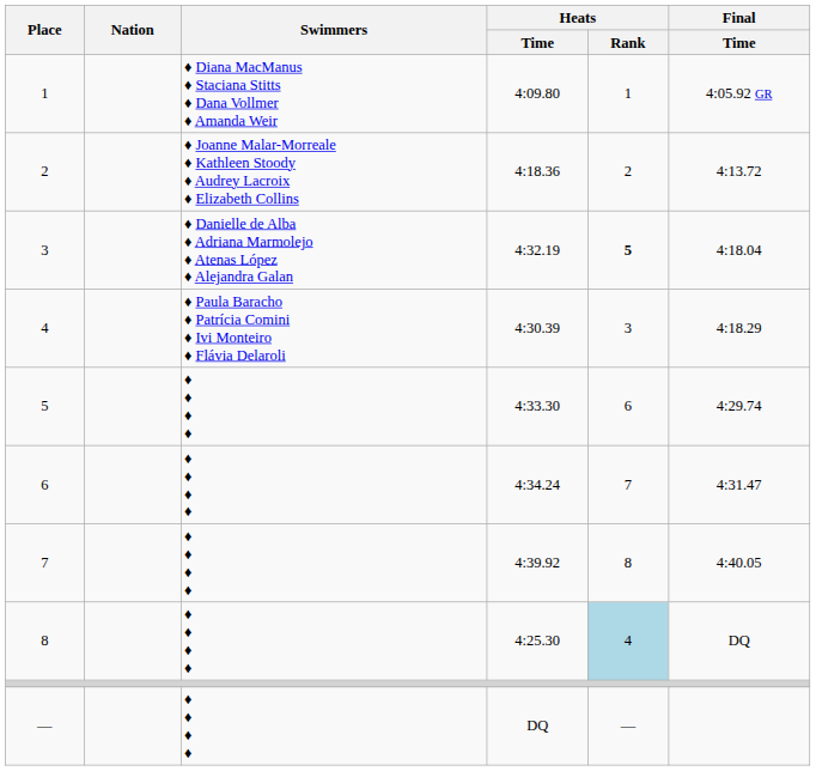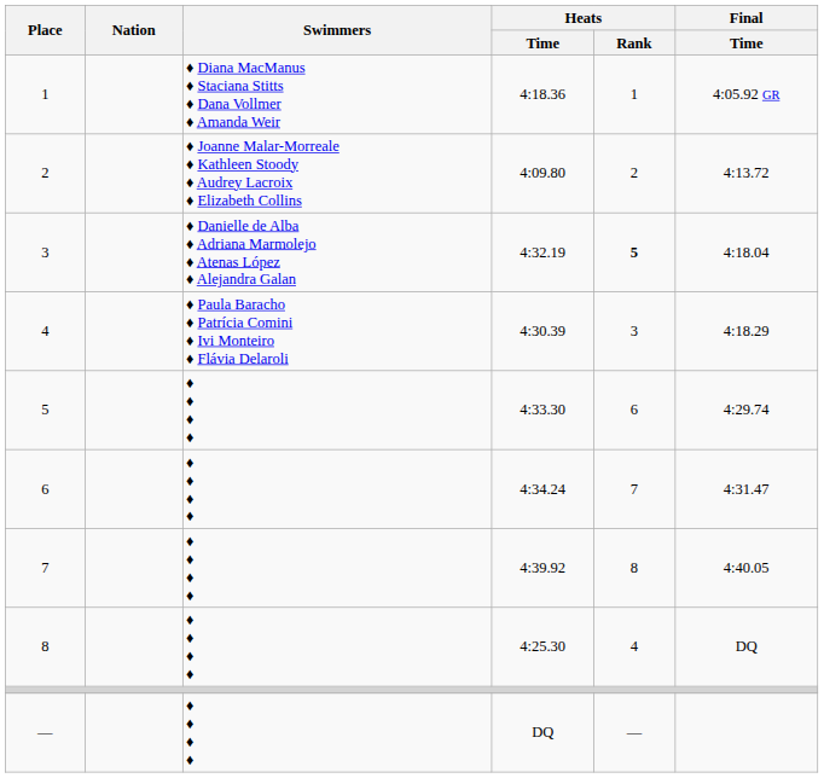row 3 | Heats / Time: 4:09.80 -> 4:18.36
row 4 | Heats / Time: 4:18.36 -> 4:09.80
row 10 | Heats / Rank: lightblue background -> no background
